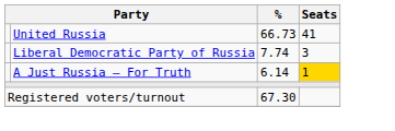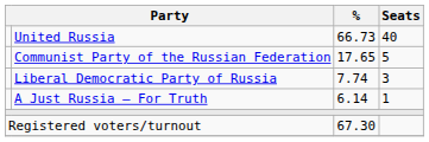United Russia | Seats: 41 -> 40
+ row: Communist Party of the Russian Federation | 17.65 | 5
A Just Russia — For Truth | Seats: gold background -> no background
